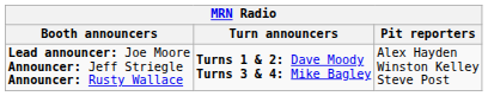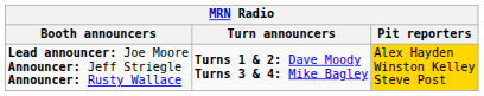row 3 | Pit reporters: no background -> gold background
